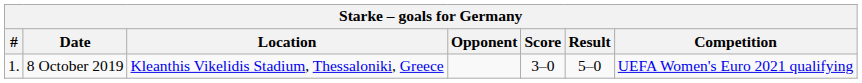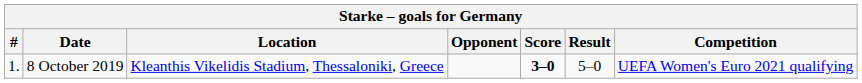8 October 2019 | Score: normal -> bold
